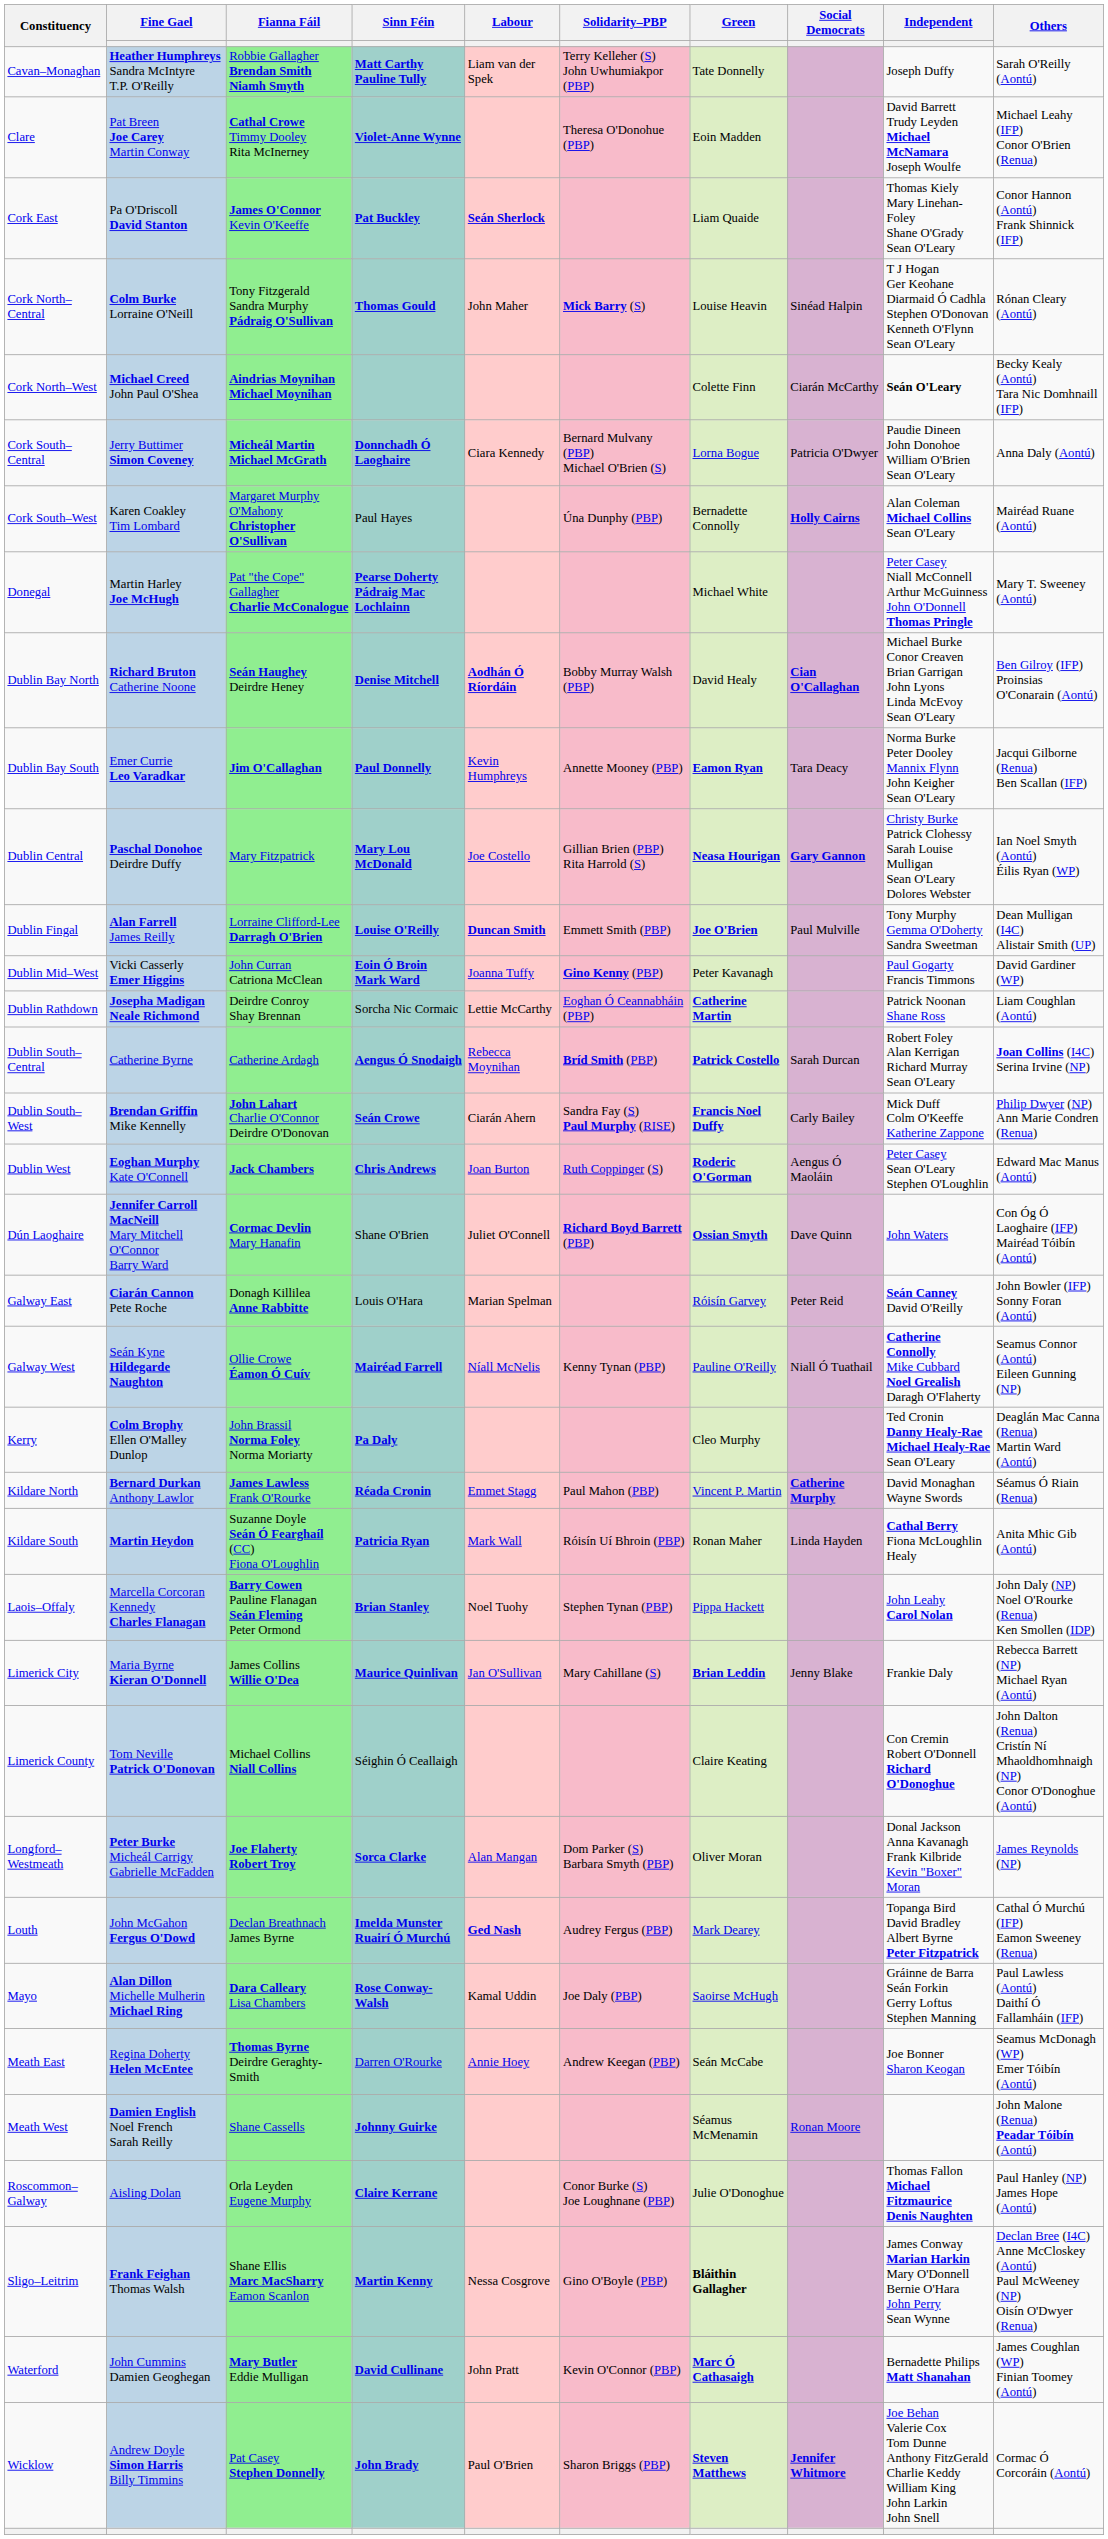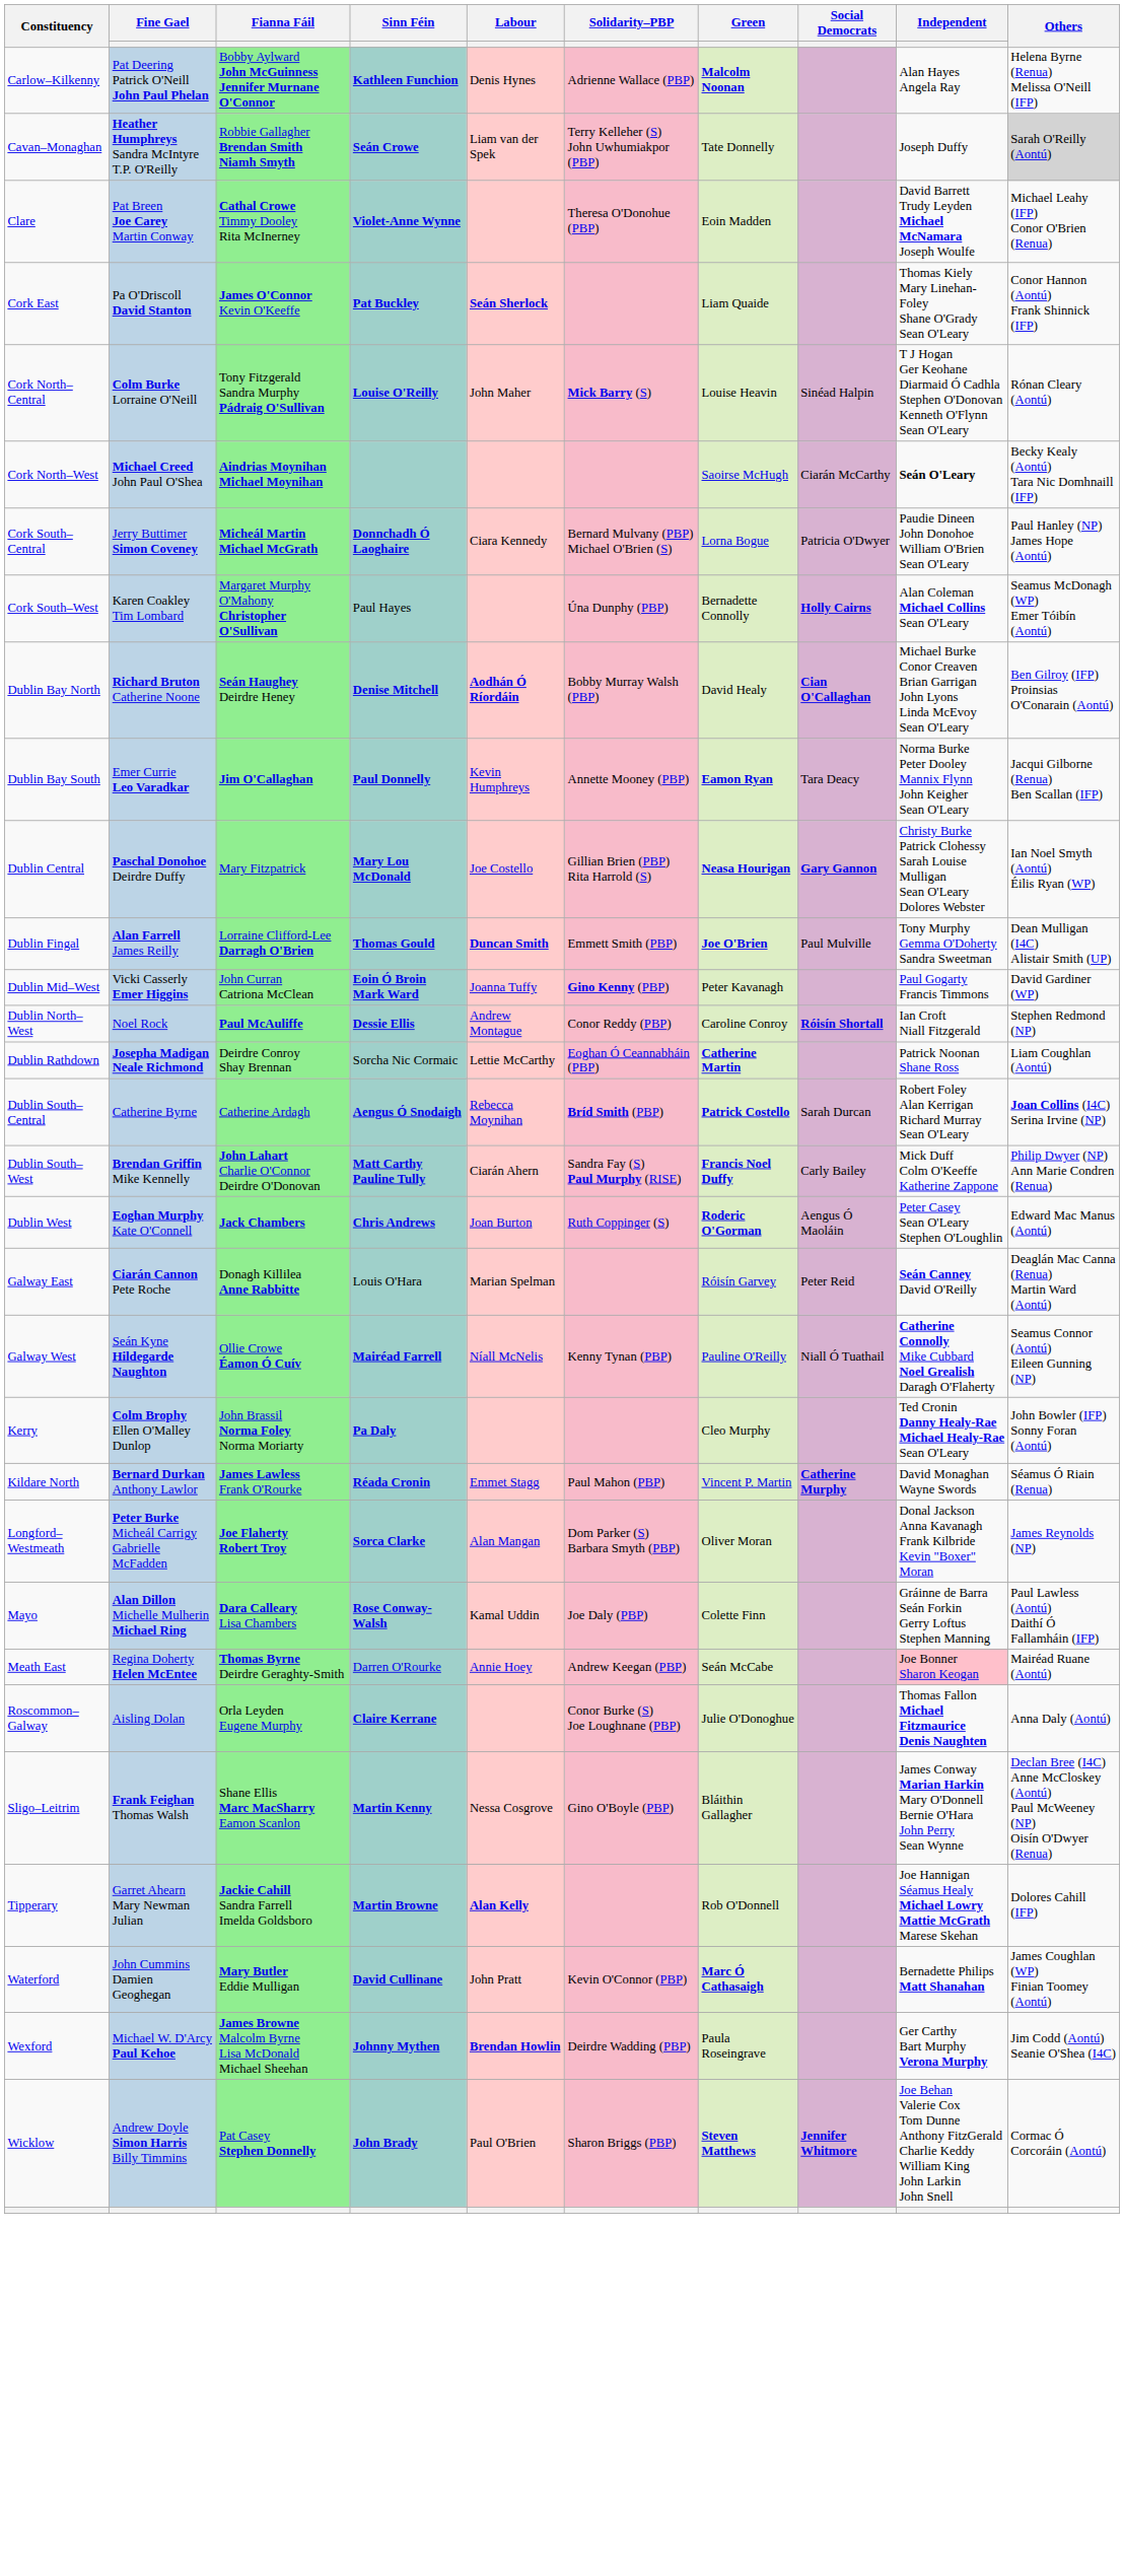+ row: Carlow–Kilkenny | Pat Deering Patrick O'Neill John Paul Phelan | Bobby Aylward John McGuinness Jennifer Murnane O'Connor | Kathleen Funchion | Denis Hynes | Adrienne Wallace (PBP) | Malcolm Noonan | Alan Hayes Angela Ray | Helena Byrne (Renua) Melissa O'Neill (IFP)
Cavan–Monaghan | Sinn Féin: Matt Carthy Pauline Tully -> Seán Crowe
Cavan–Monaghan | Others: no background -> lightgrey background
Cork North–Central | Sinn Féin: Thomas Gould -> Louise O'Reilly
Cork North–West | Green: Colette Finn -> Saoirse McHugh
Cork South–Central | Others: Anna Daly (Aontú) -> Paul Hanley (NP) James Hope (Aontú)
Cork South–West | Others: Mairéad Ruane (Aontú) -> Seamus McDonagh (WP) Emer Tóibín (Aontú)
- row: Donegal | Martin Harley Joe McHugh | Pat "the Cope" Gallagher Charlie McConalogue | Pearse Doherty Pádraig Mac Lochlainn | Michael White | Peter Casey Niall McConnell Arthur McGuinness John O'Donnell Thomas Pringle | Mary T. Sweeney (Aontú)
Dublin Fingal | Sinn Féin: Louise O'Reilly -> Thomas Gould
+ row: Dublin North–West | Noel Rock | Paul McAuliffe | Dessie Ellis | Andrew Montague | Conor Reddy (PBP) | Caroline Conroy | Róisín Shortall | Ian Croft Niall Fitzgerald | Stephen Redmond (NP)
Dublin South–West | Sinn Féin: Seán Crowe -> Matt Carthy Pauline Tully
- row: Dún Laoghaire | Jennifer Carroll MacNeill Mary Mitchell O'Connor Barry Ward | Cormac Devlin Mary Hanafin | Shane O'Brien | Juliet O'Connell | Richard Boyd Barrett (PBP) | Ossian Smyth | Dave Quinn | John Waters | Con Óg Ó Laoghaire (IFP) Mairéad Tóibín (Aontú)
Galway East | Others: John Bowler (IFP) Sonny Foran (Aontú) -> Deaglán Mac Canna (Renua) Martin Ward (Aontú)
Kerry | Others: Deaglán Mac Canna (Renua) Martin Ward (Aontú) -> John Bowler (IFP) Sonny Foran (Aontú)
- row: Kildare South | Martin Heydon | Suzanne Doyle Seán Ó Fearghaíl (CC) Fiona O'Loughlin | Patricia Ryan | Mark Wall | Róisín Uí Bhroin (PBP) | Ronan Maher | Linda Hayden | Cathal Berry Fiona McLoughlin Healy | Anita Mhic Gib (Aontú)
- row: Laois–Offaly | Marcella Corcoran Kennedy Charles Flanagan | Barry Cowen Pauline Flanagan Seán Fleming Peter Ormond | Brian Stanley | Noel Tuohy | Stephen Tynan (PBP) | Pippa Hackett | John Leahy Carol Nolan | John Daly (NP) Noel O'Rourke (Renua) Ken Smollen (IDP)
- row: Limerick City | Maria Byrne Kieran O'Donnell | James Collins Willie O'Dea | Maurice Quinlivan | Jan O'Sullivan | Mary Cahillane (S) | Brian Leddin | Jenny Blake | Frankie Daly | Rebecca Barrett (NP) Michael Ryan (Aontú)
- row: Limerick County | Tom Neville Patrick O'Donovan | Michael Collins Niall Collins | Séighin Ó Ceallaigh | Claire Keating | Con Cremin Robert O'Donnell Richard O'Donoghue | John Dalton (Renua) Cristín Ní Mhaoldhomhnaigh (NP) Conor O'Donoghue (Aontú)
- row: Louth | John McGahon Fergus O'Dowd | Declan Breathnach James Byrne | Imelda Munster Ruairí Ó Murchú | Ged Nash | Audrey Fergus (PBP) | Mark Dearey | Topanga Bird David Bradley Albert Byrne Peter Fitzpatrick | Cathal Ó Murchú (IFP) Eamon Sweeney (Renua)
Mayo | Green: Saoirse McHugh -> Colette Finn
Meath East | Independent: no background -> pink background
Meath East | Others: Seamus McDonagh (WP) Emer Tóibín (Aontú) -> Mairéad Ruane (Aontú)
- row: Meath West | Damien English Noel French Sarah Reilly | Shane Cassells | Johnny Guirke | Séamus McMenamin | Ronan Moore | John Malone (Renua) Peadar Tóibín (Aontú)
Roscommon–Galway | Others: Paul Hanley (NP) James Hope (Aontú) -> Anna Daly (Aontú)
Sligo–Leitrim | Green: bold -> normal
+ row: Tipperary | Garret Ahearn Mary Newman Julian | Jackie Cahill Sandra Farrell Imelda Goldsboro | Martin Browne | Alan Kelly | Rob O'Donnell | Joe Hannigan Séamus Healy Michael Lowry Mattie McGrath Marese Skehan | Dolores Cahill (IFP)
+ row: Wexford | Michael W. D'Arcy Paul Kehoe | James Browne Malcolm Byrne Lisa McDonald Michael Sheehan | Johnny Mythen | Brendan Howlin | Deirdre Wadding (PBP) | Paula Roseingrave | Ger Carthy Bart Murphy Verona Murphy | Jim Codd (Aontú) Seanie O'Shea (I4C)
